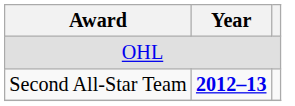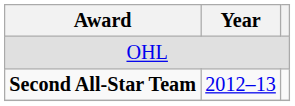Second All-Star Team | Award: normal -> bold
Second All-Star Team | Year: bold -> normal
